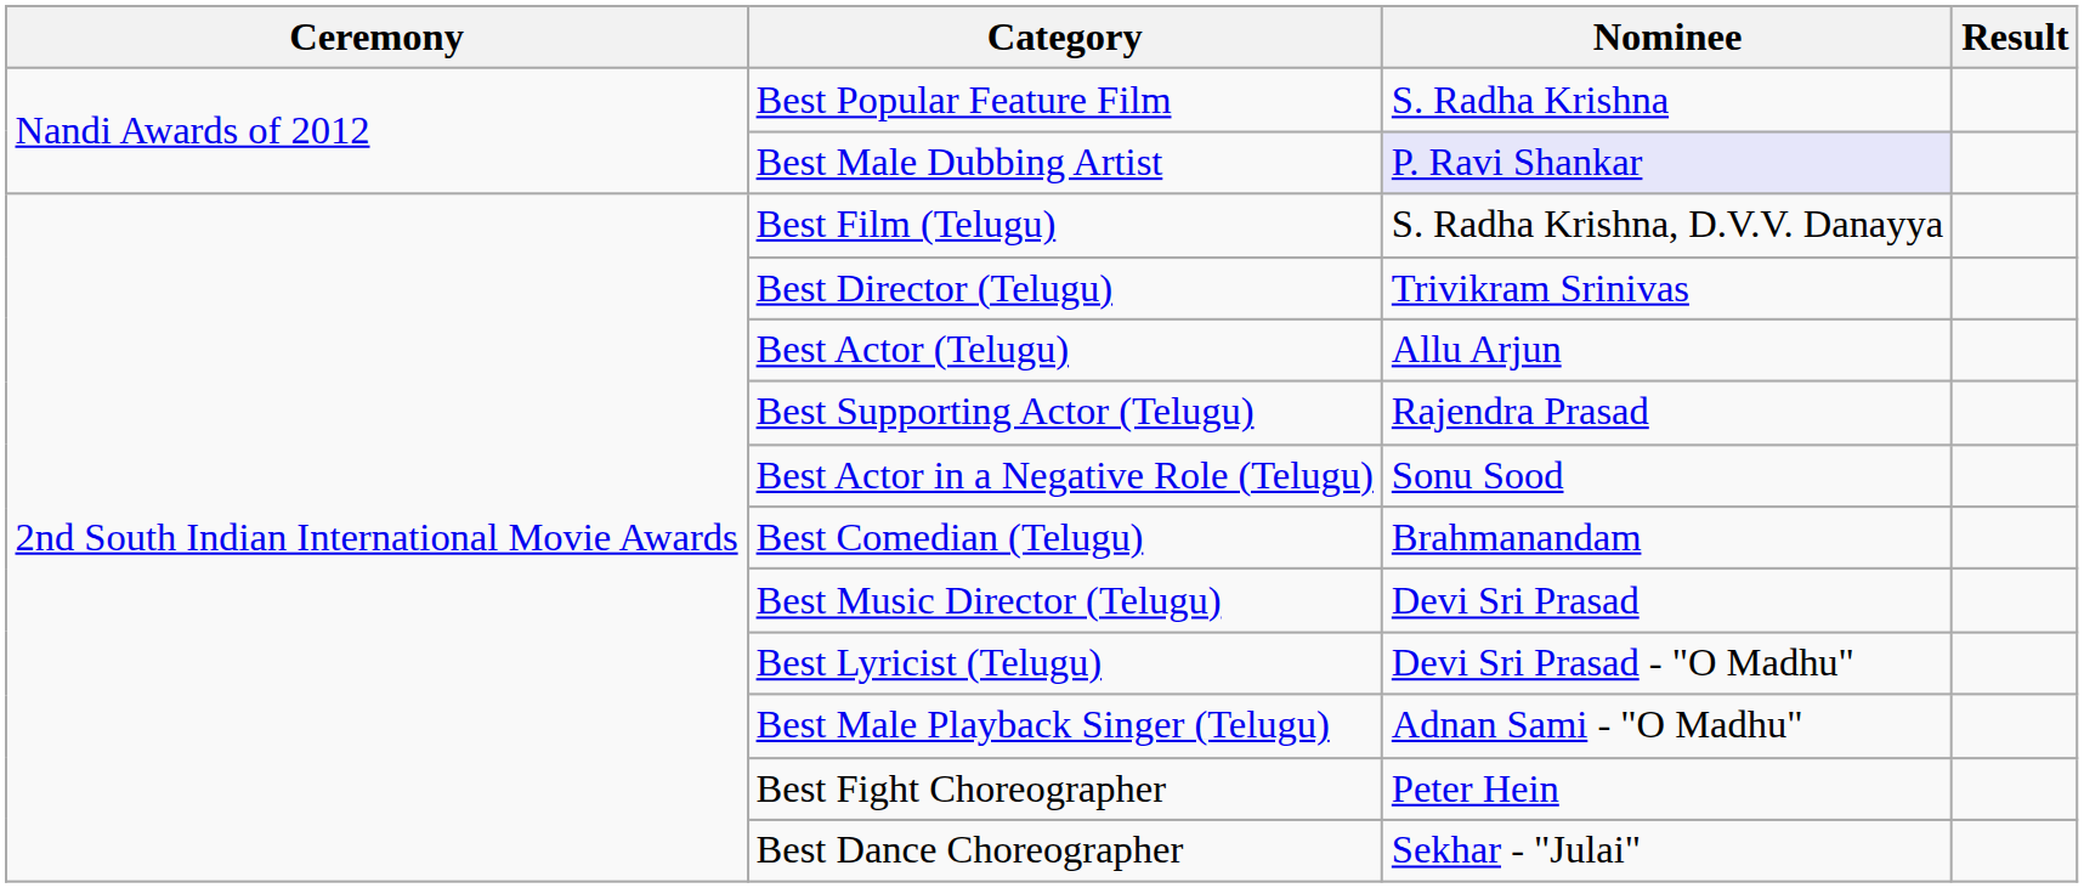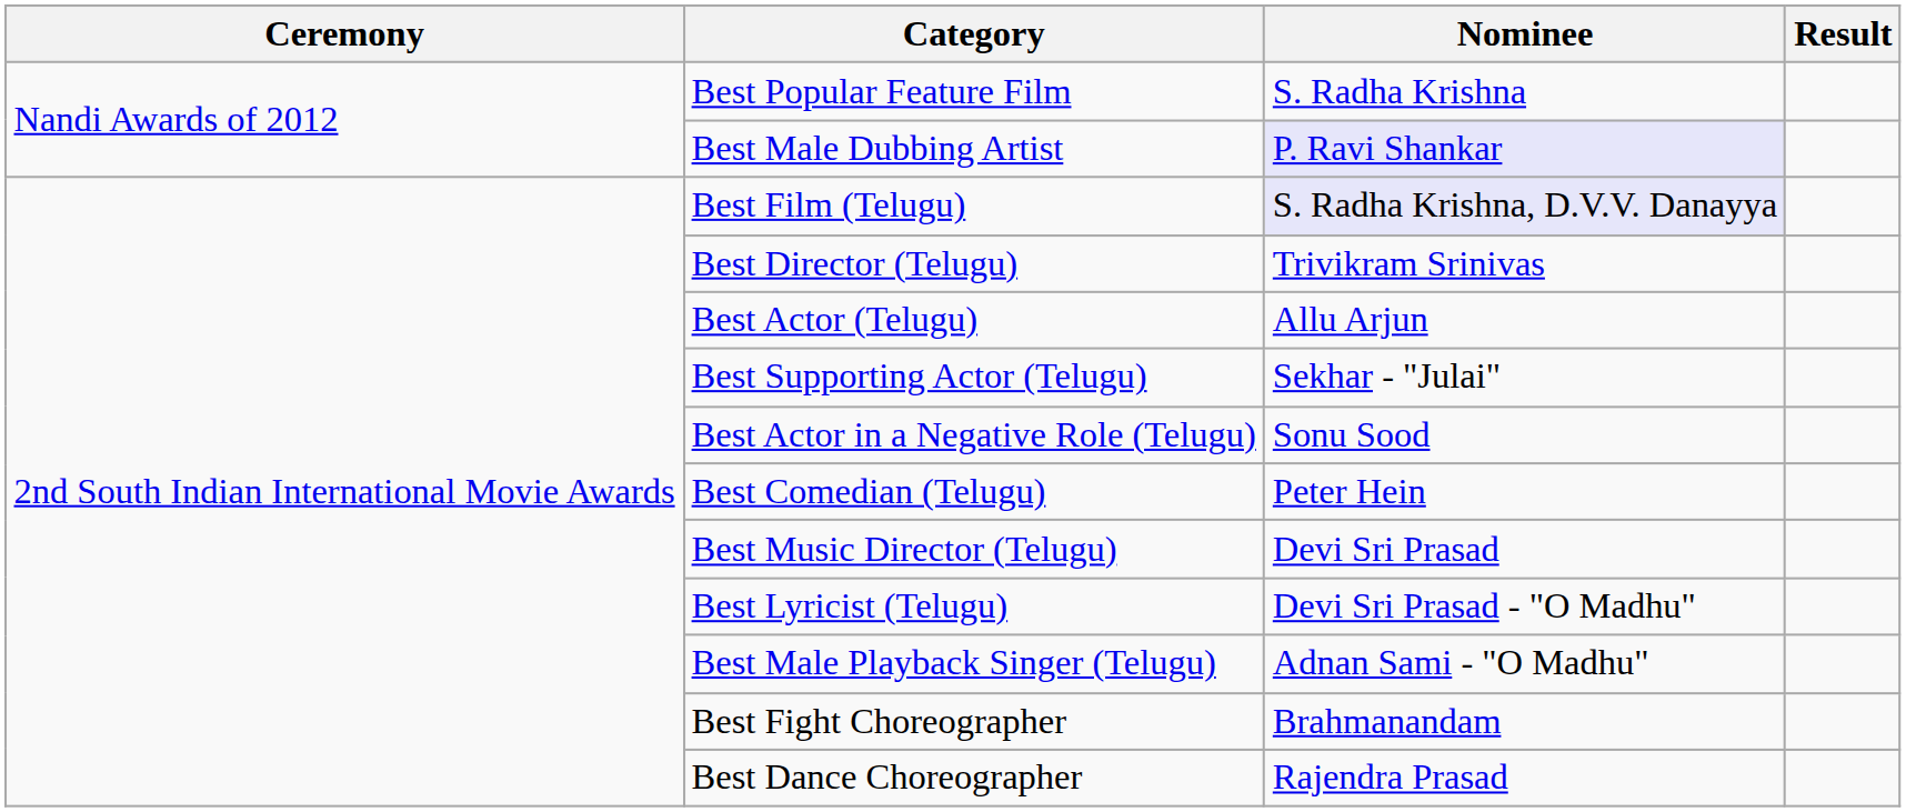Best Film (Telugu) | Nominee: no background -> lavender background
Best Supporting Actor (Telugu) | Nominee: Rajendra Prasad -> Sekhar - "Julai"
Best Comedian (Telugu) | Nominee: Brahmanandam -> Peter Hein
Best Fight Choreographer | Nominee: Peter Hein -> Brahmanandam
Best Dance Choreographer | Nominee: Sekhar - "Julai" -> Rajendra Prasad
